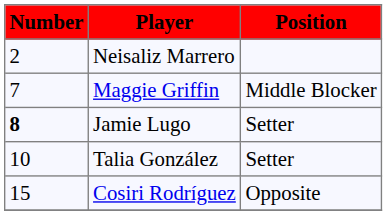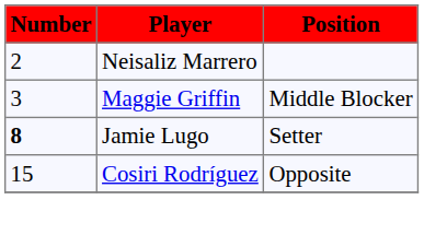Maggie Griffin | Number: 7 -> 3
- row: 10 | Talia González | Setter
